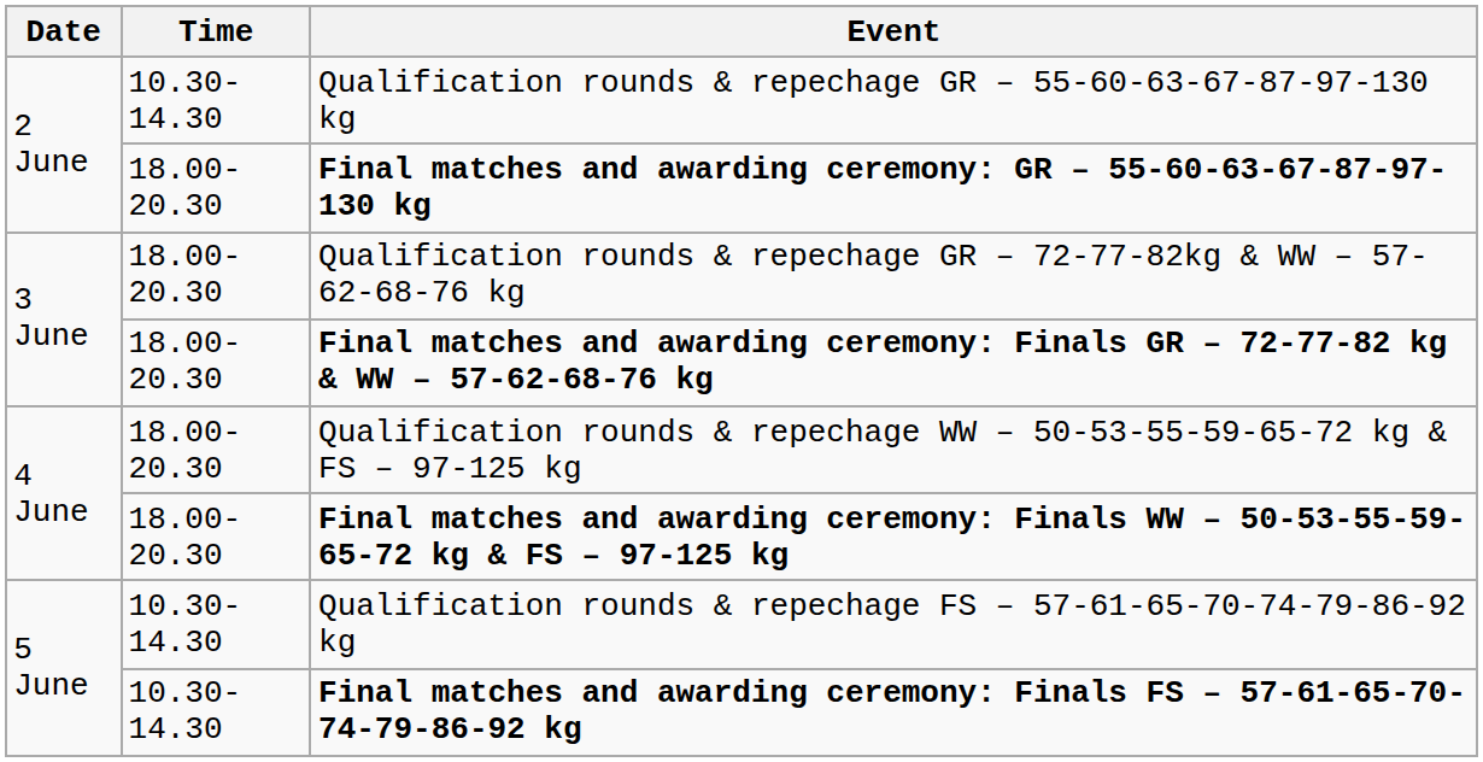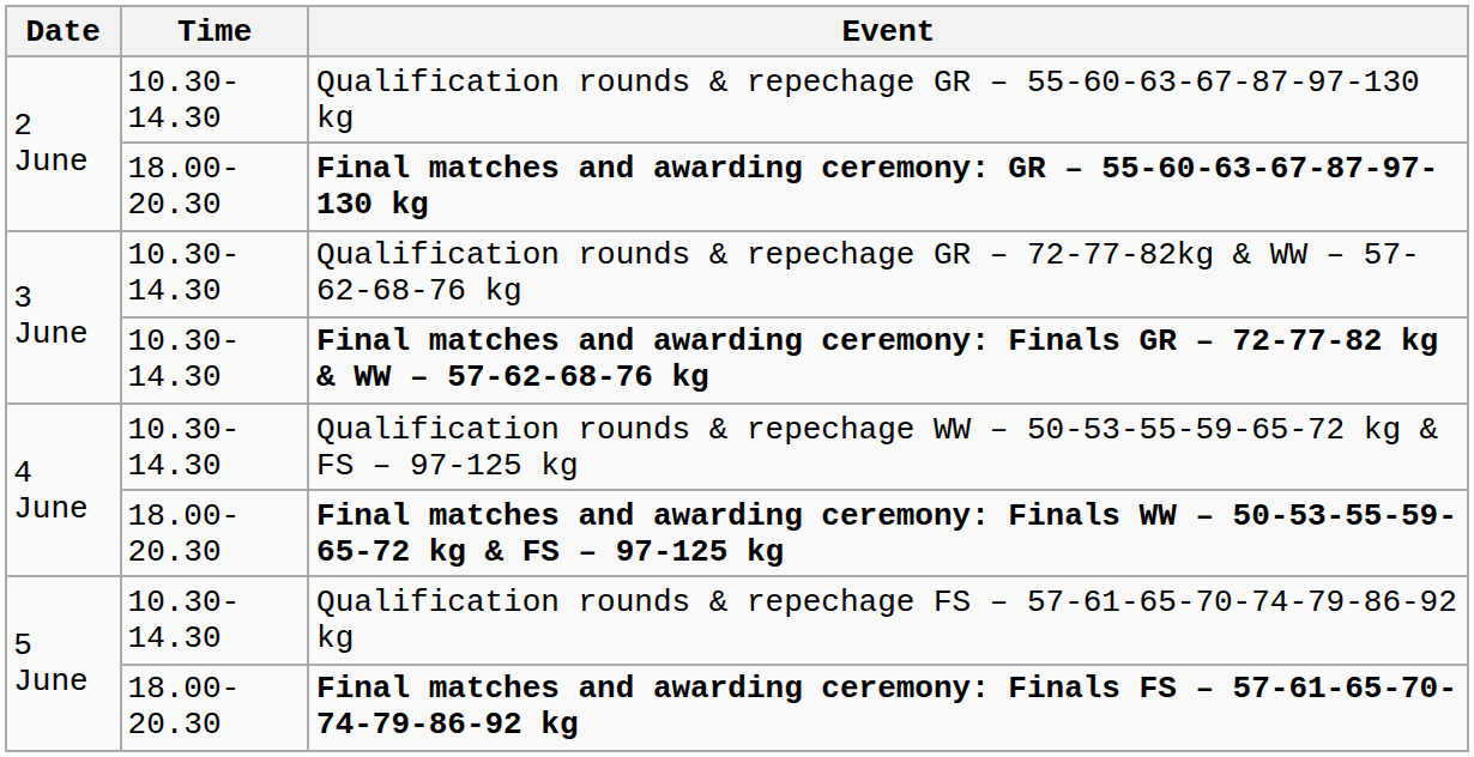row 4 | Time: 18.00-20.30 -> 10.30-14.30
row 5 | Time: 18.00-20.30 -> 10.30-14.30
row 6 | Time: 18.00-20.30 -> 10.30-14.30
row 9 | Time: 10.30-14.30 -> 18.00-20.30
